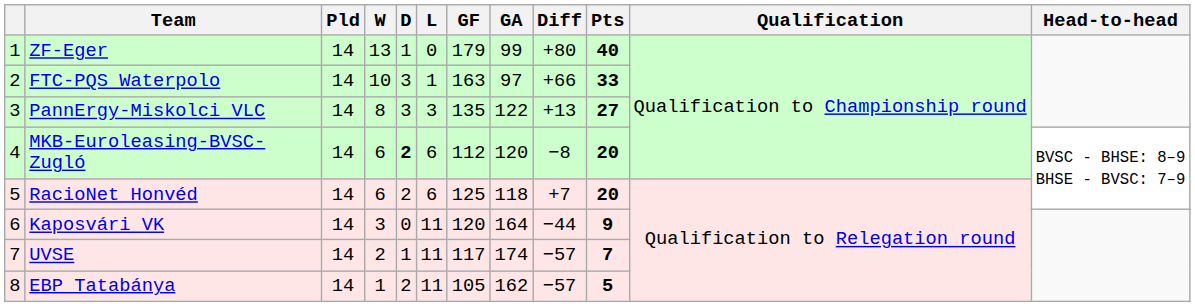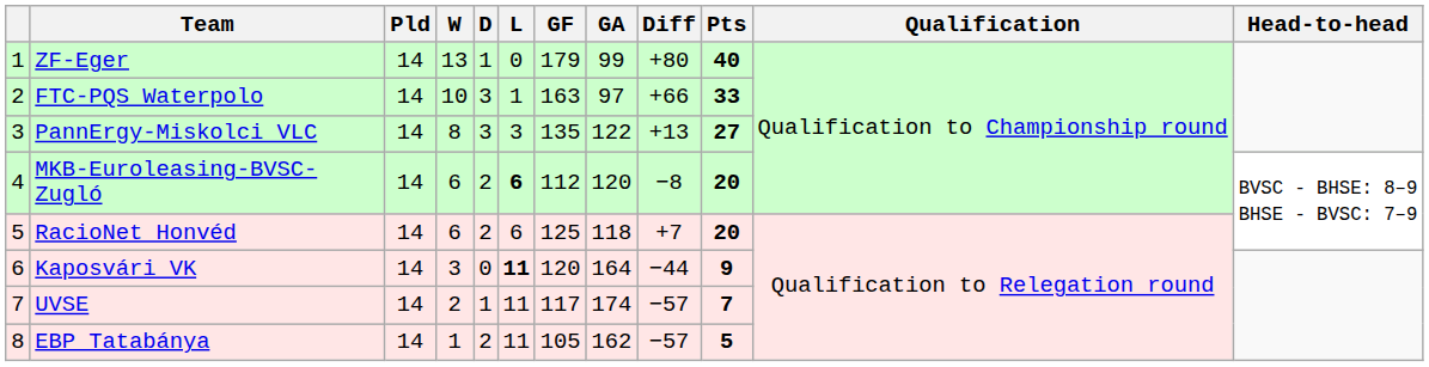MKB-Euroleasing-BVSC-Zugló | D: bold -> normal
MKB-Euroleasing-BVSC-Zugló | L: normal -> bold
Kaposvári VK | L: normal -> bold
